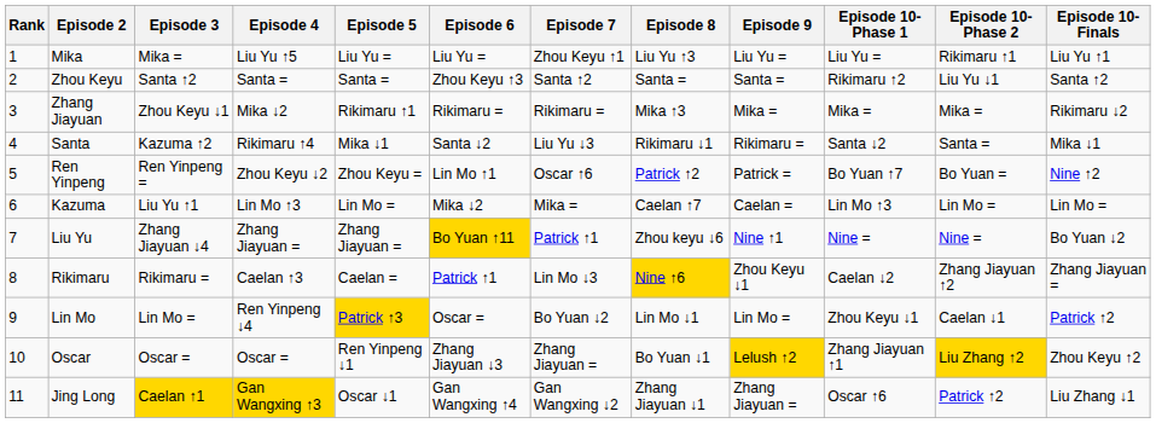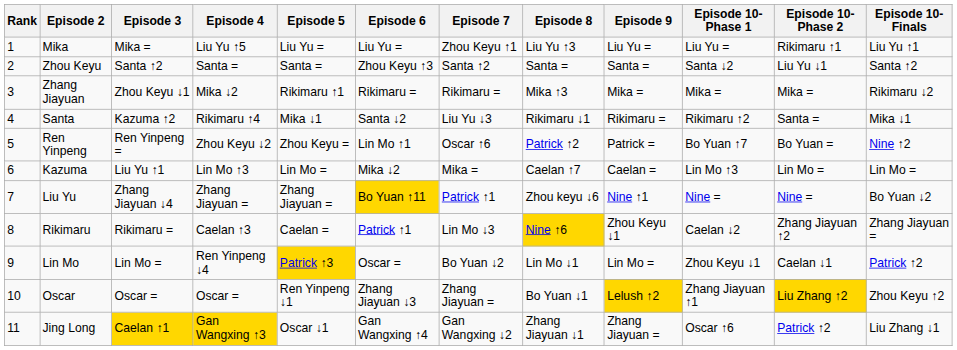Zhou Keyu | Episode 10-Phase 1: Rikimaru ↑2 -> Santa ↓2
Santa | Episode 10-Phase 1: Santa ↓2 -> Rikimaru ↑2
